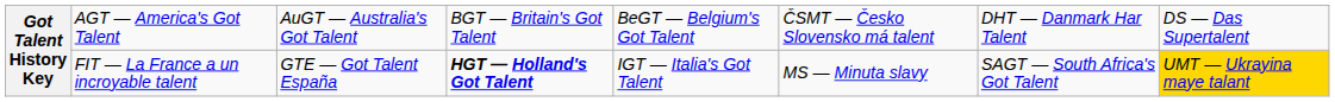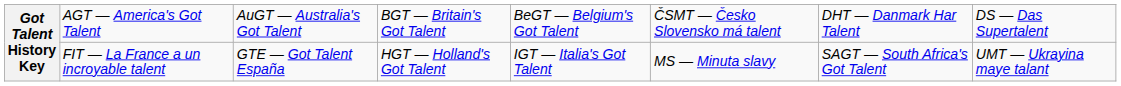row 2 | column 4: bold -> normal
row 2 | column 8: gold background -> no background
